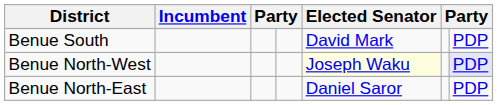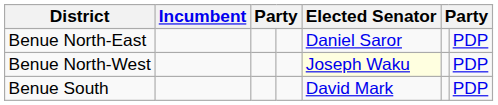rows swapped: Benue South <-> Benue North-East
Benue North-West | column 7: lavender background -> no background
